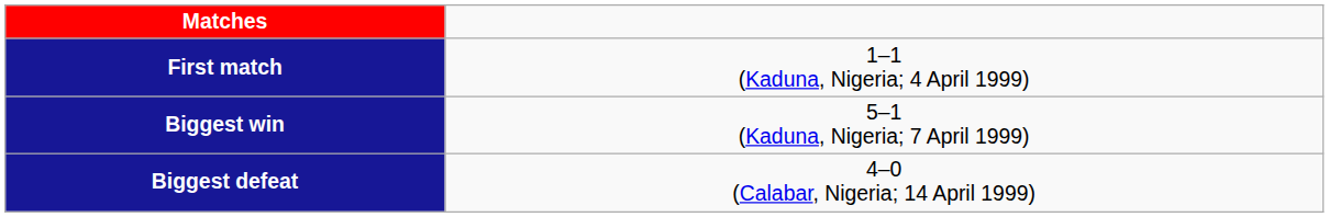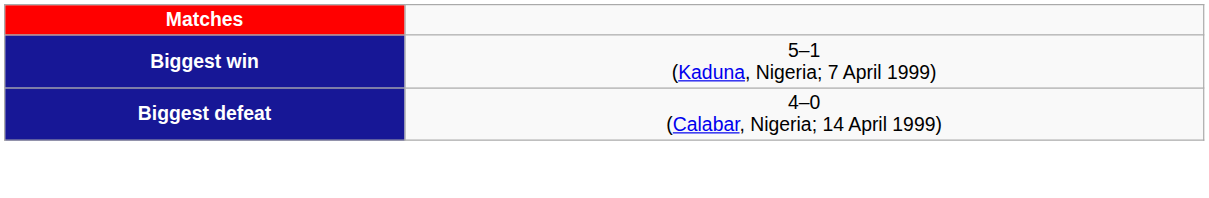- row: First match | 1–1 (Kaduna, Nigeria; 4 April 1999)
